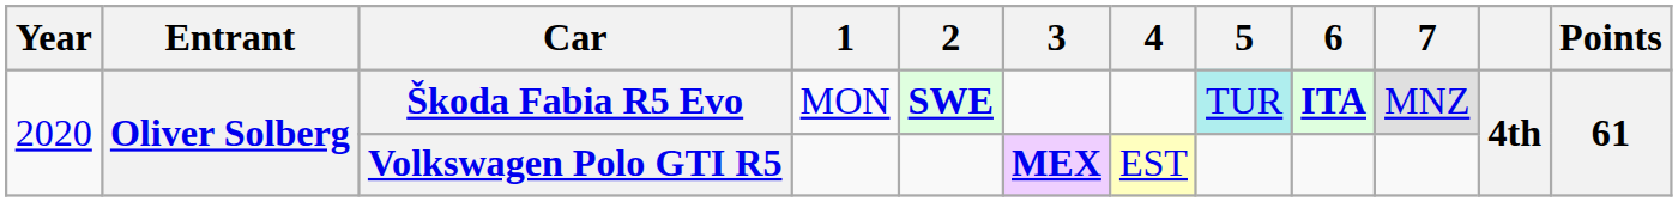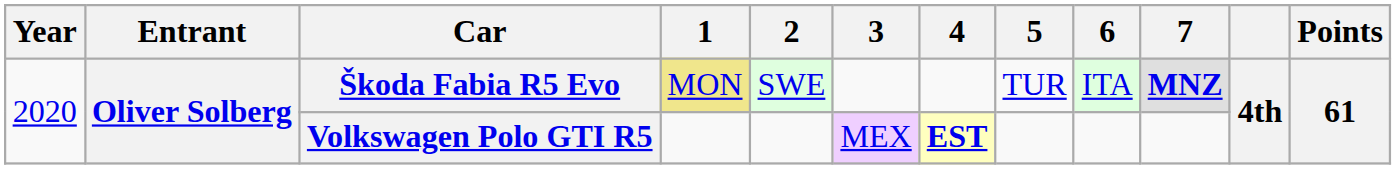Škoda Fabia R5 Evo | 1: no background -> khaki background
Škoda Fabia R5 Evo | 2: bold -> normal
Škoda Fabia R5 Evo | 5: paleturquoise background -> no background
Škoda Fabia R5 Evo | 6: bold -> normal
Škoda Fabia R5 Evo | 7: normal -> bold
Volkswagen Polo GTI R5 | 3: bold -> normal
Volkswagen Polo GTI R5 | 4: normal -> bold
